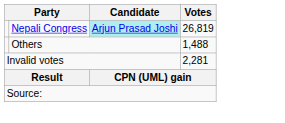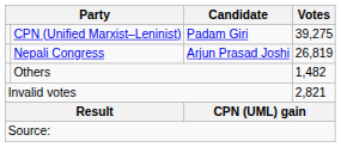+ row: CPN (Unified Marxist–Leninist) | Padam Giri | 39,275
Nepali Congress | Candidate: paleturquoise background -> no background
Others | Votes: 1,488 -> 1,482
Invalid votes | Votes: 2,281 -> 2,821
